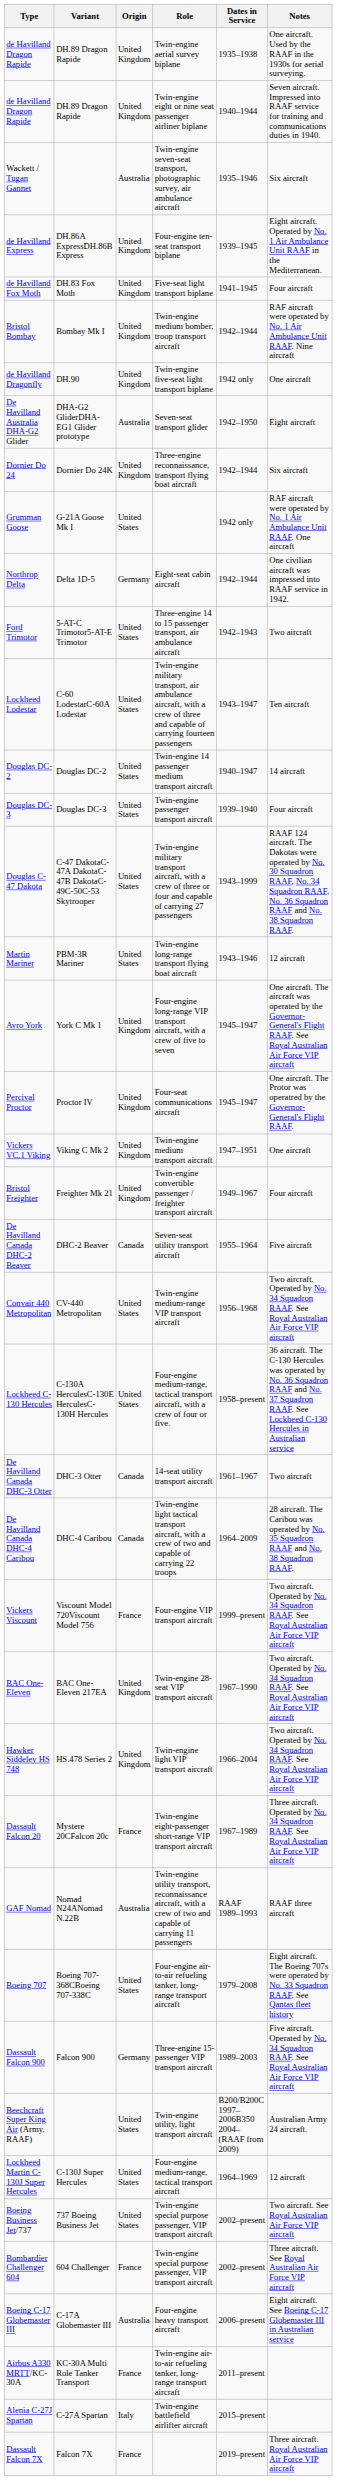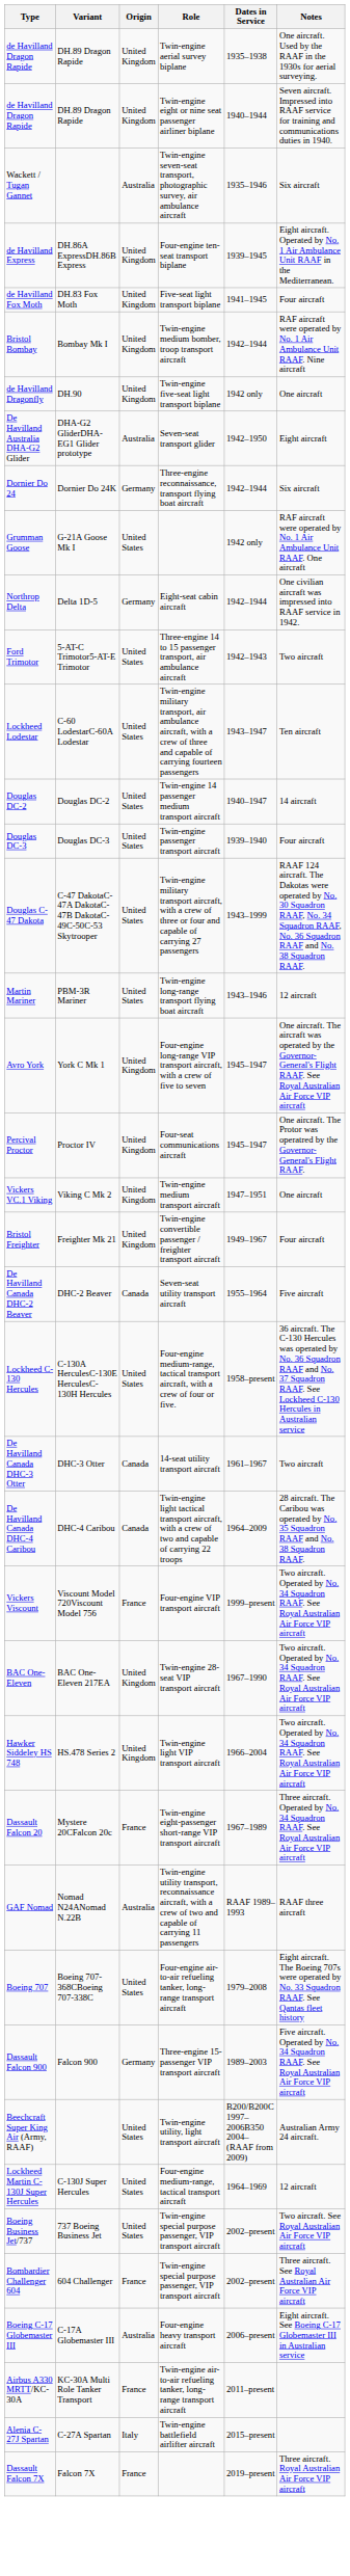Dornier Do 24 | Origin: United Kingdom -> Germany
- row: Convair 440 Metropolitan | CV-440 Metropolitan | United States | Twin-engine medium-range VIP transport aircraft | 1956–1968 | Two aircraft. Operated by No. 34 Squadron RAAF. See Royal Australian Air Force VIP aircraft
